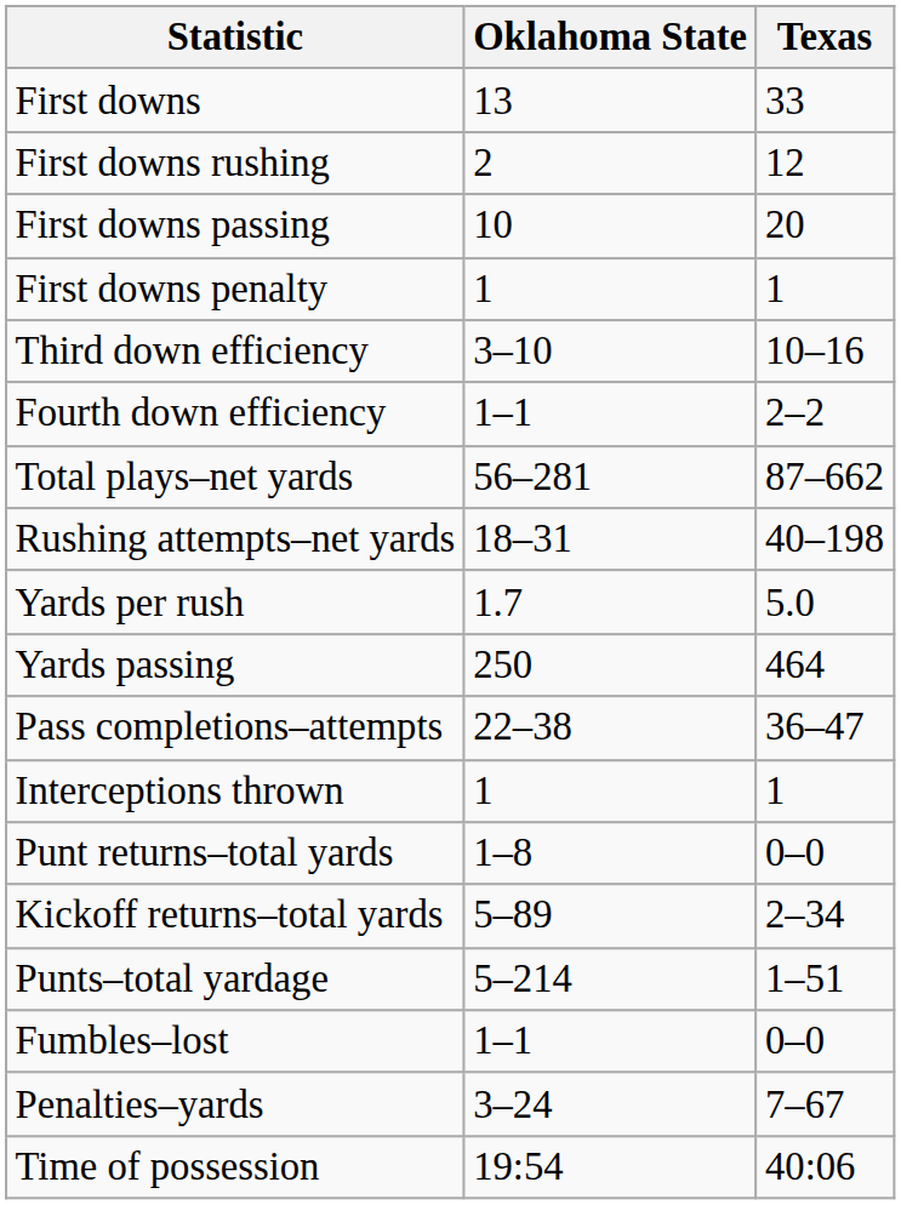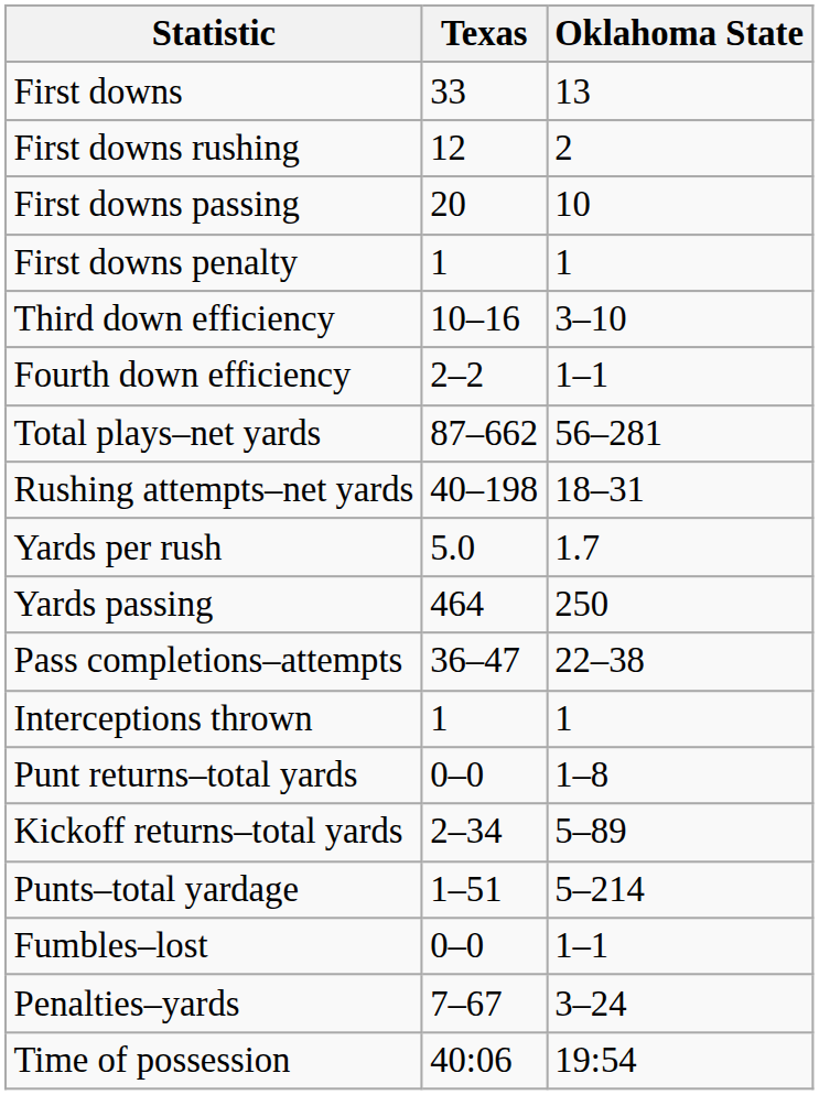columns swapped: Oklahoma State <-> Texas
